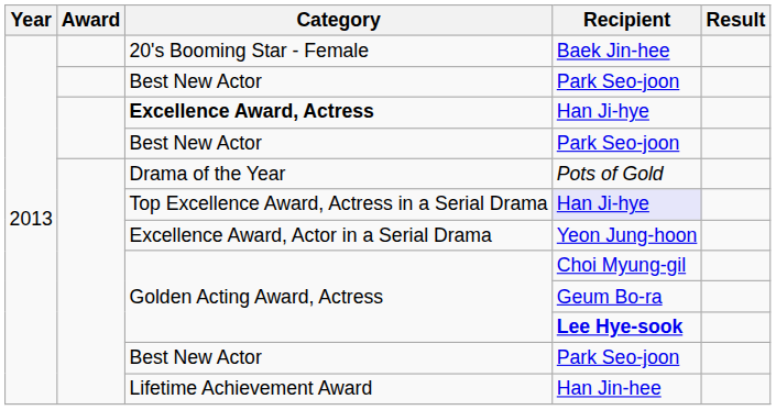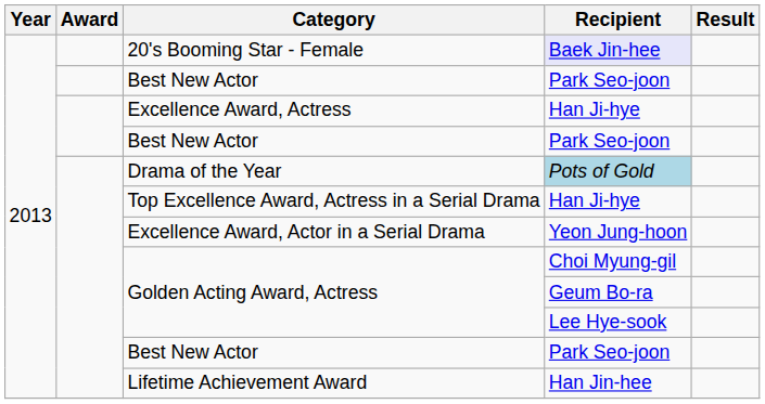Baek Jin-hee | Recipient: no background -> lavender background
Excellence Award, Actress / Han Ji-hye | Category: bold -> normal
Pots of Gold | Recipient: no background -> lightblue background
Top Excellence Award, Actress in a Serial Drama / Han Ji-hye | Recipient: lavender background -> no background
Lee Hye-sook | Recipient: bold -> normal
